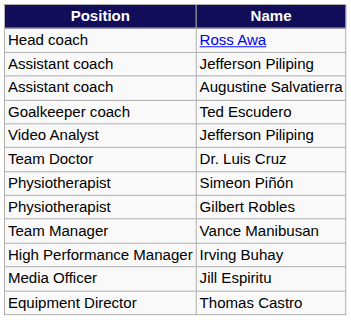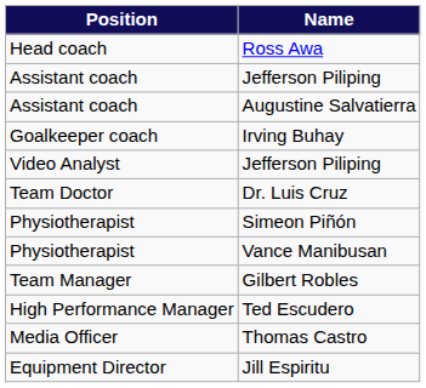row 5 | Name: Ted Escudero -> Irving Buhay
row 9 | Name: Gilbert Robles -> Vance Manibusan
row 10 | Name: Vance Manibusan -> Gilbert Robles
row 11 | Name: Irving Buhay -> Ted Escudero
row 12 | Name: Jill Espiritu -> Thomas Castro
row 13 | Name: Thomas Castro -> Jill Espiritu
